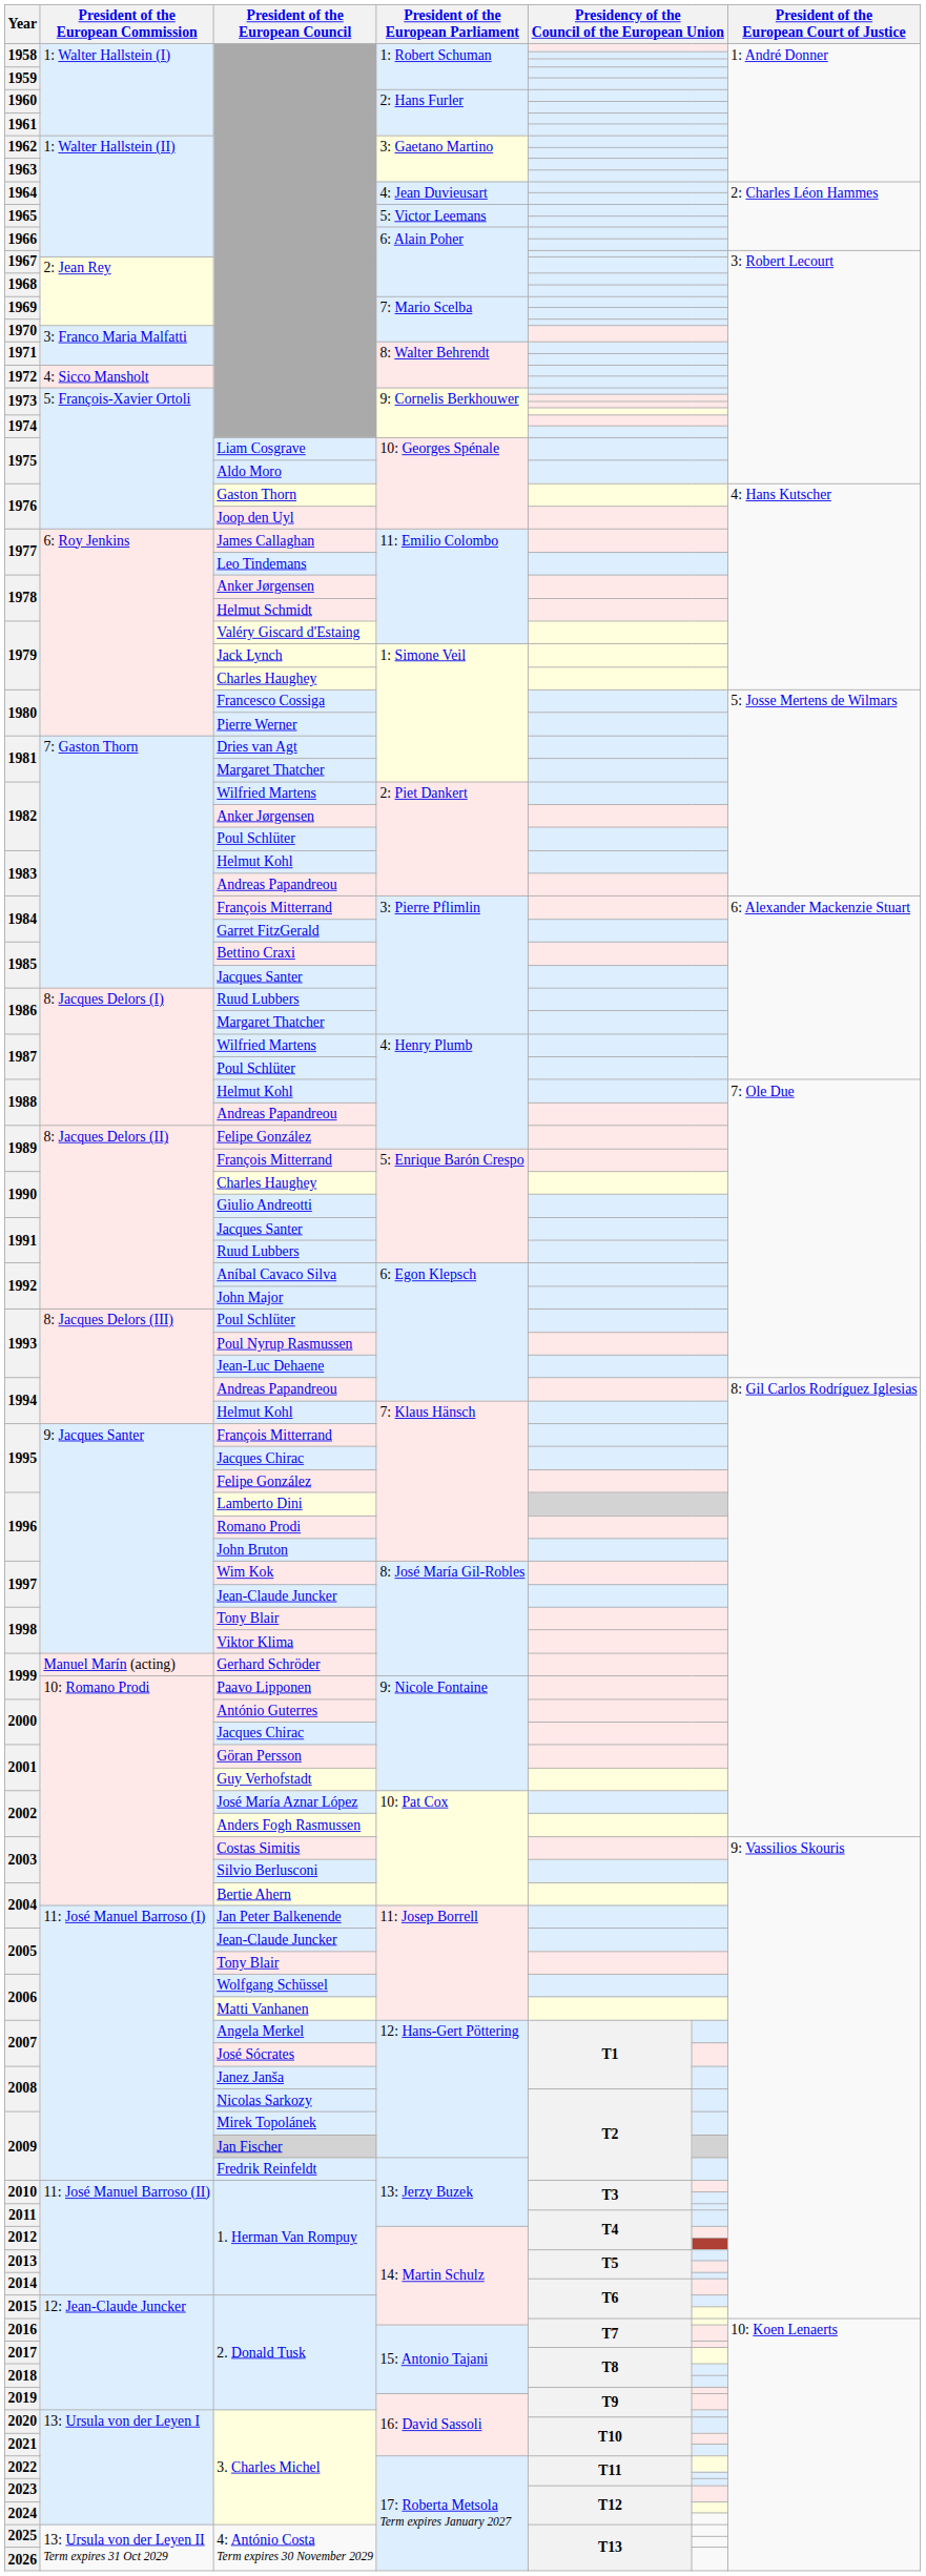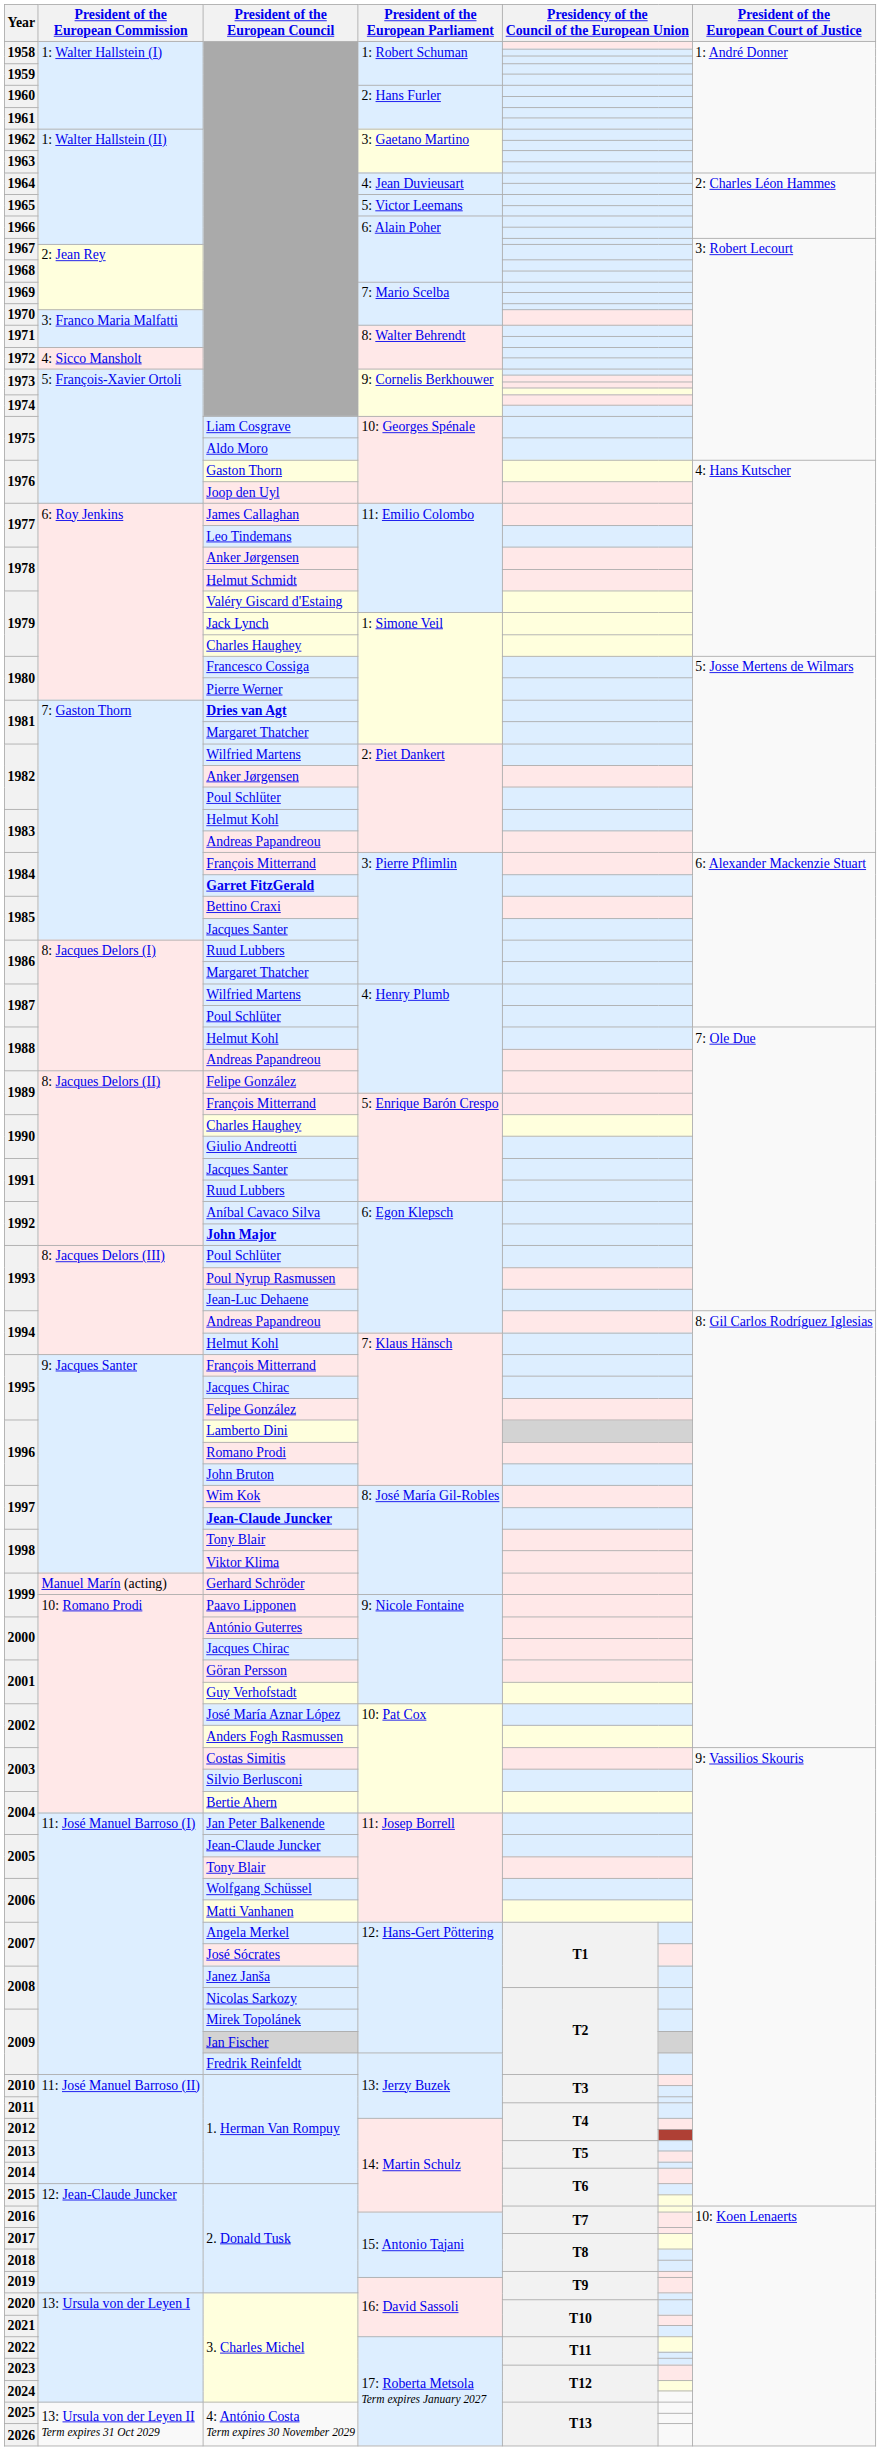1981 / Dries van Agt | President of the European Council: normal -> bold
1984 / Garret FitzGerald | President of the European Council: normal -> bold
1992 / John Major | President of the European Council: normal -> bold
1997 / Jean-Claude Juncker | President of the European Council: normal -> bold
